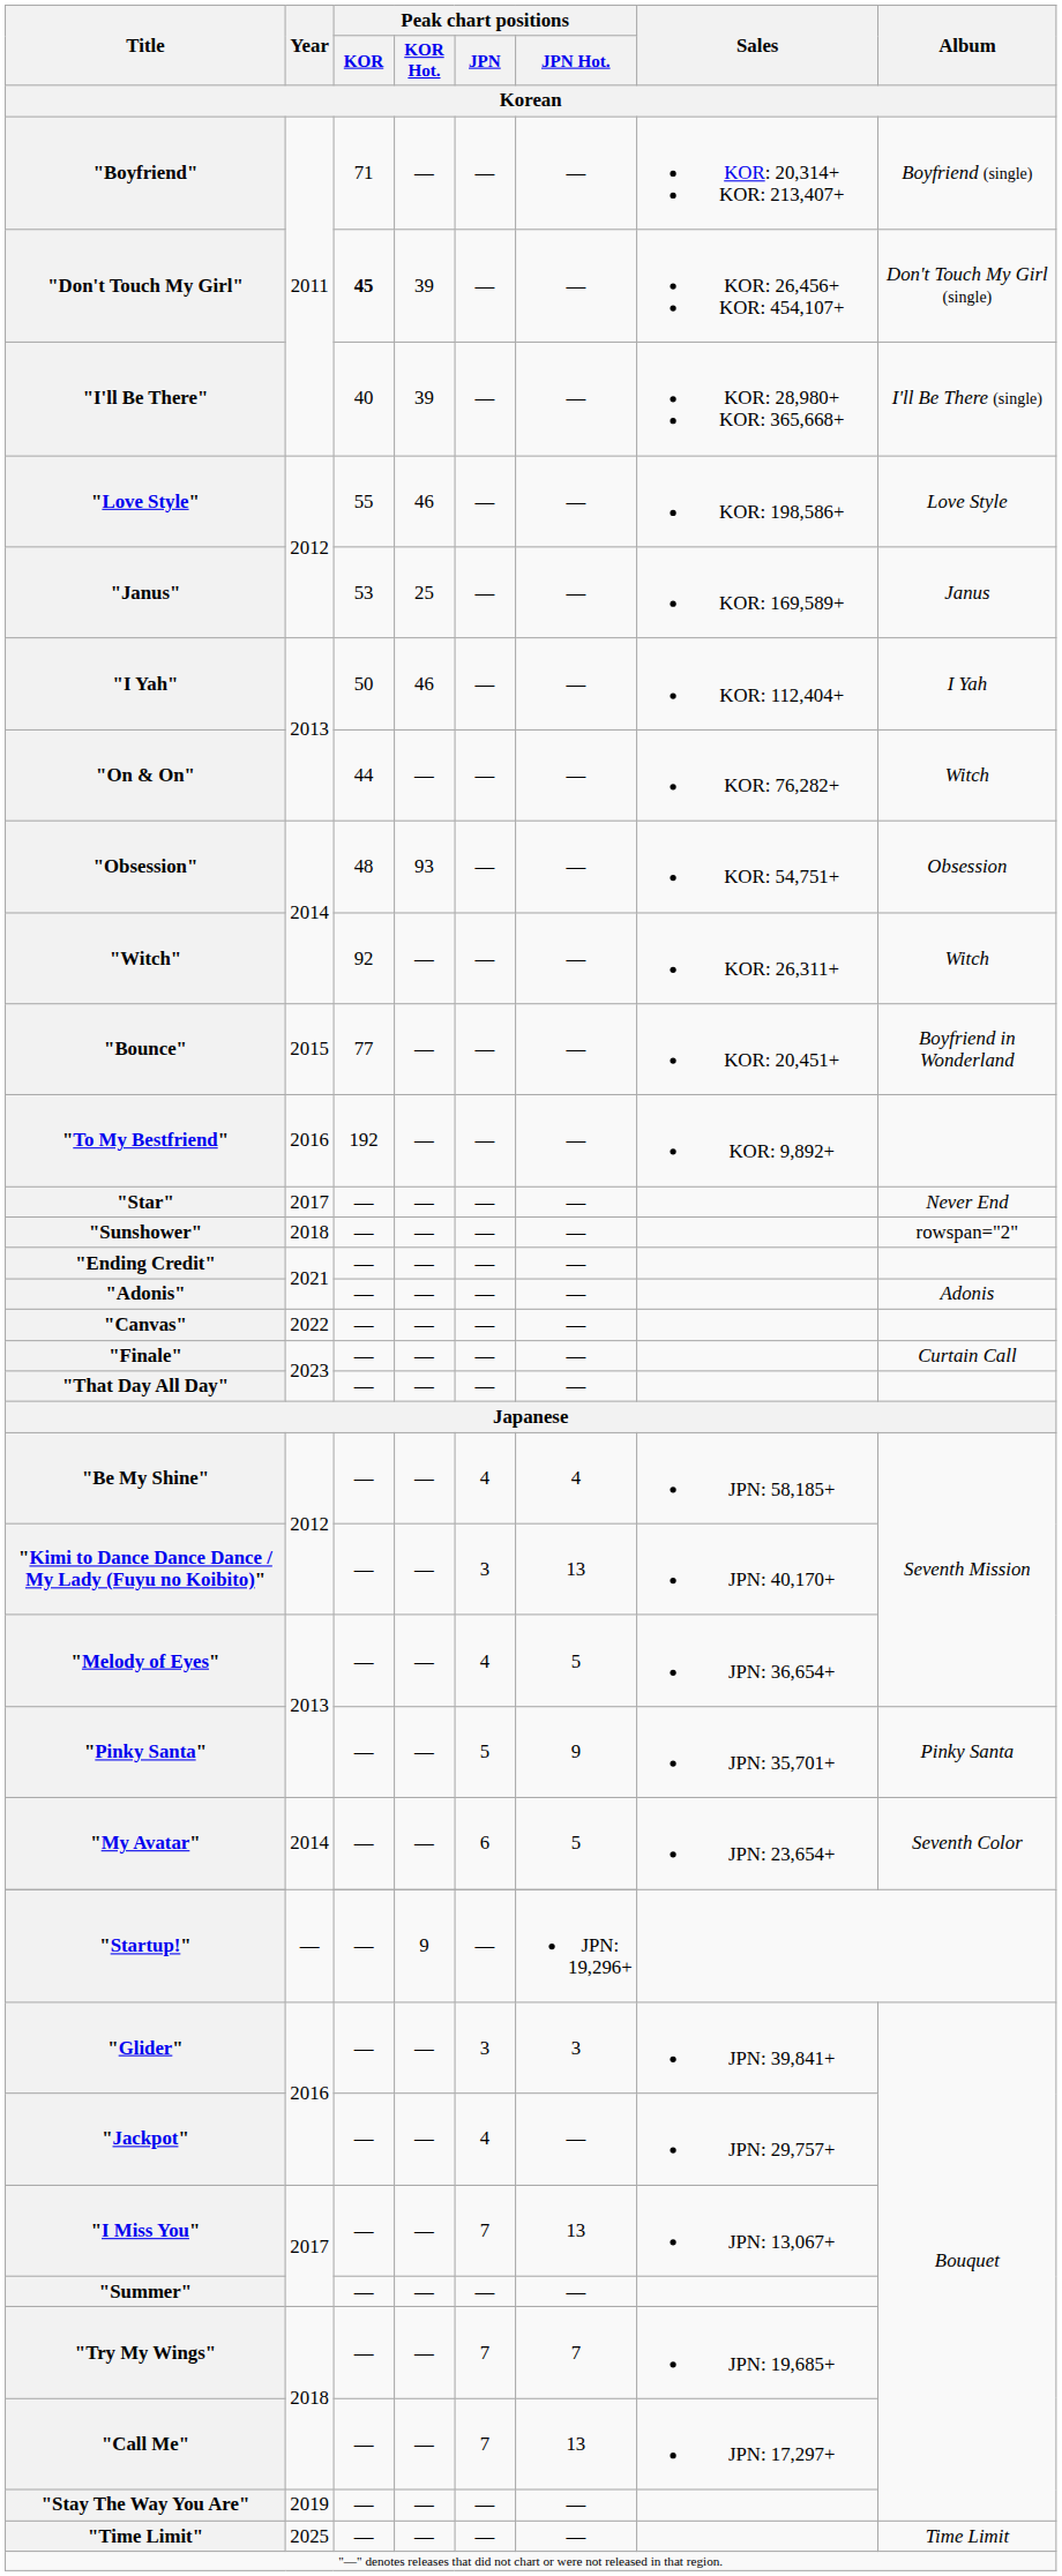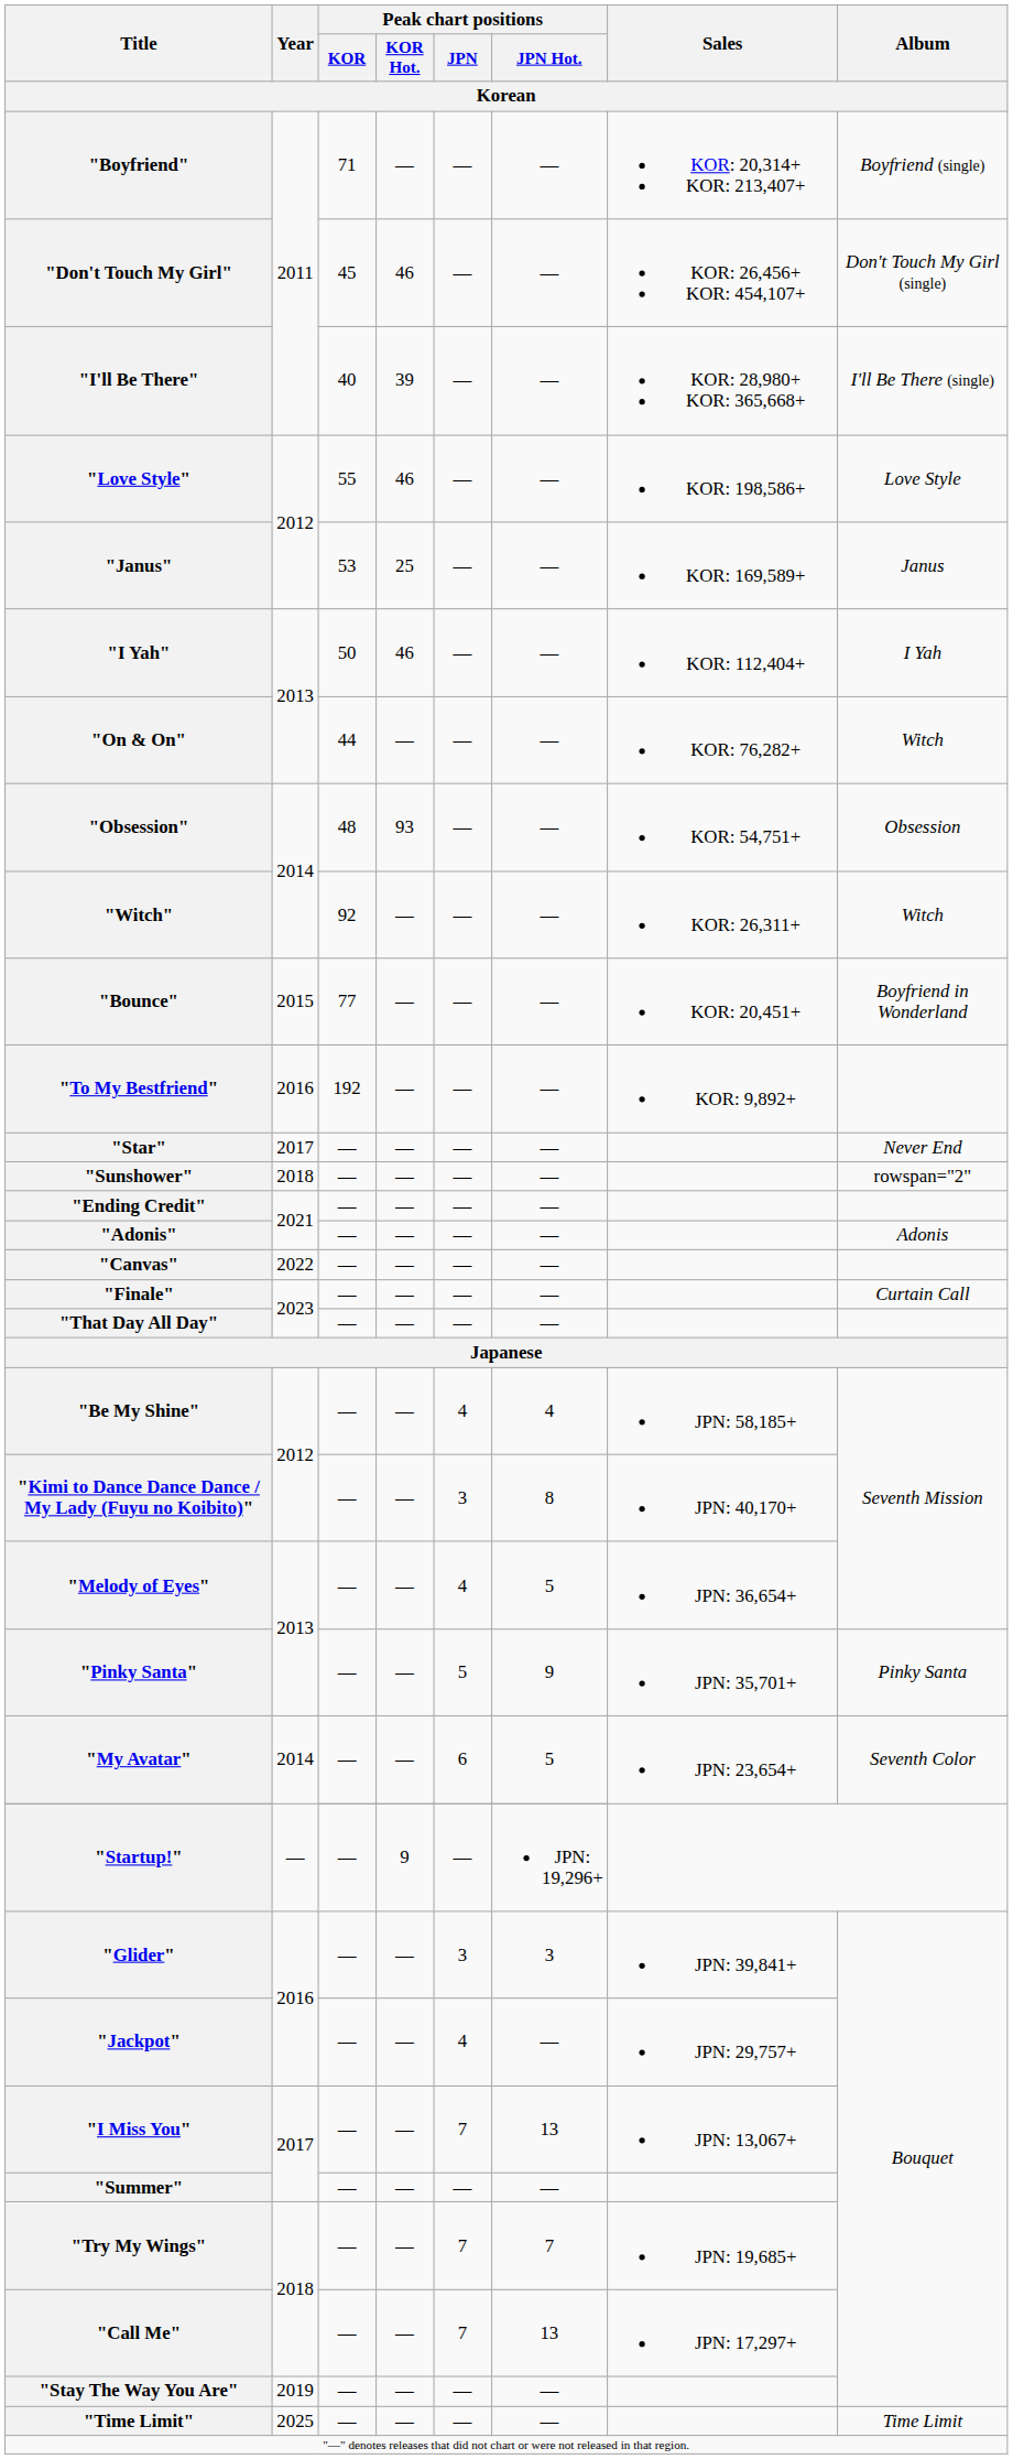"Don't Touch My Girl" | Peak chart positions / KOR: bold -> normal
"Don't Touch My Girl" | Peak chart positions / KOR Hot.: 39 -> 46
"Kimi to Dance Dance Dance / My Lady (Fuyu no Koibito)" | Peak chart positions / JPN Hot.: 13 -> 8
